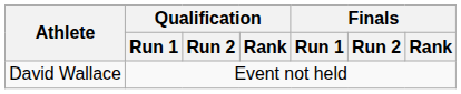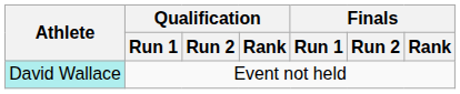David Wallace | Athlete: no background -> paleturquoise background
